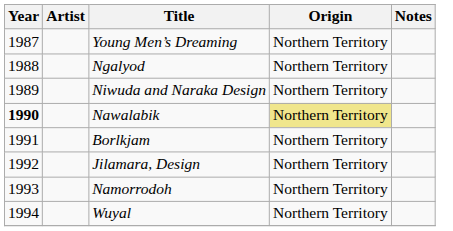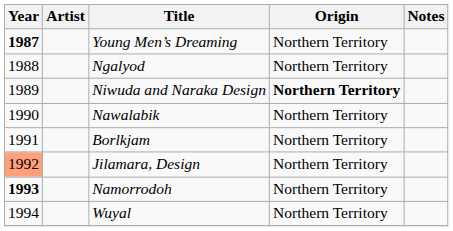Young Men’s Dreaming | Year: normal -> bold
Niwuda and Naraka Design | Origin: normal -> bold
Nawalabik | Year: bold -> normal
Nawalabik | Origin: khaki background -> no background
Jilamara, Design | Year: no background -> lightsalmon background
Namorrodoh | Year: normal -> bold
